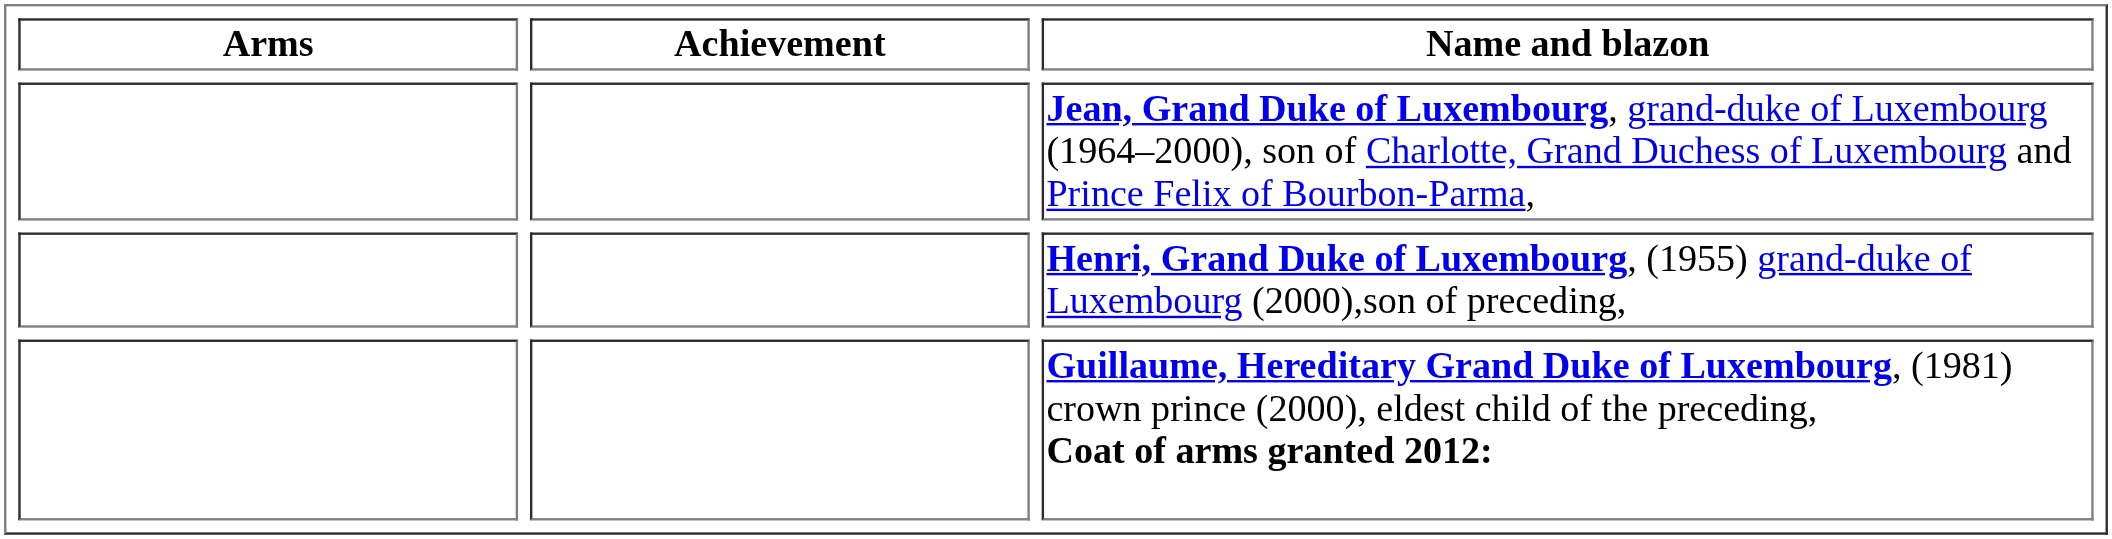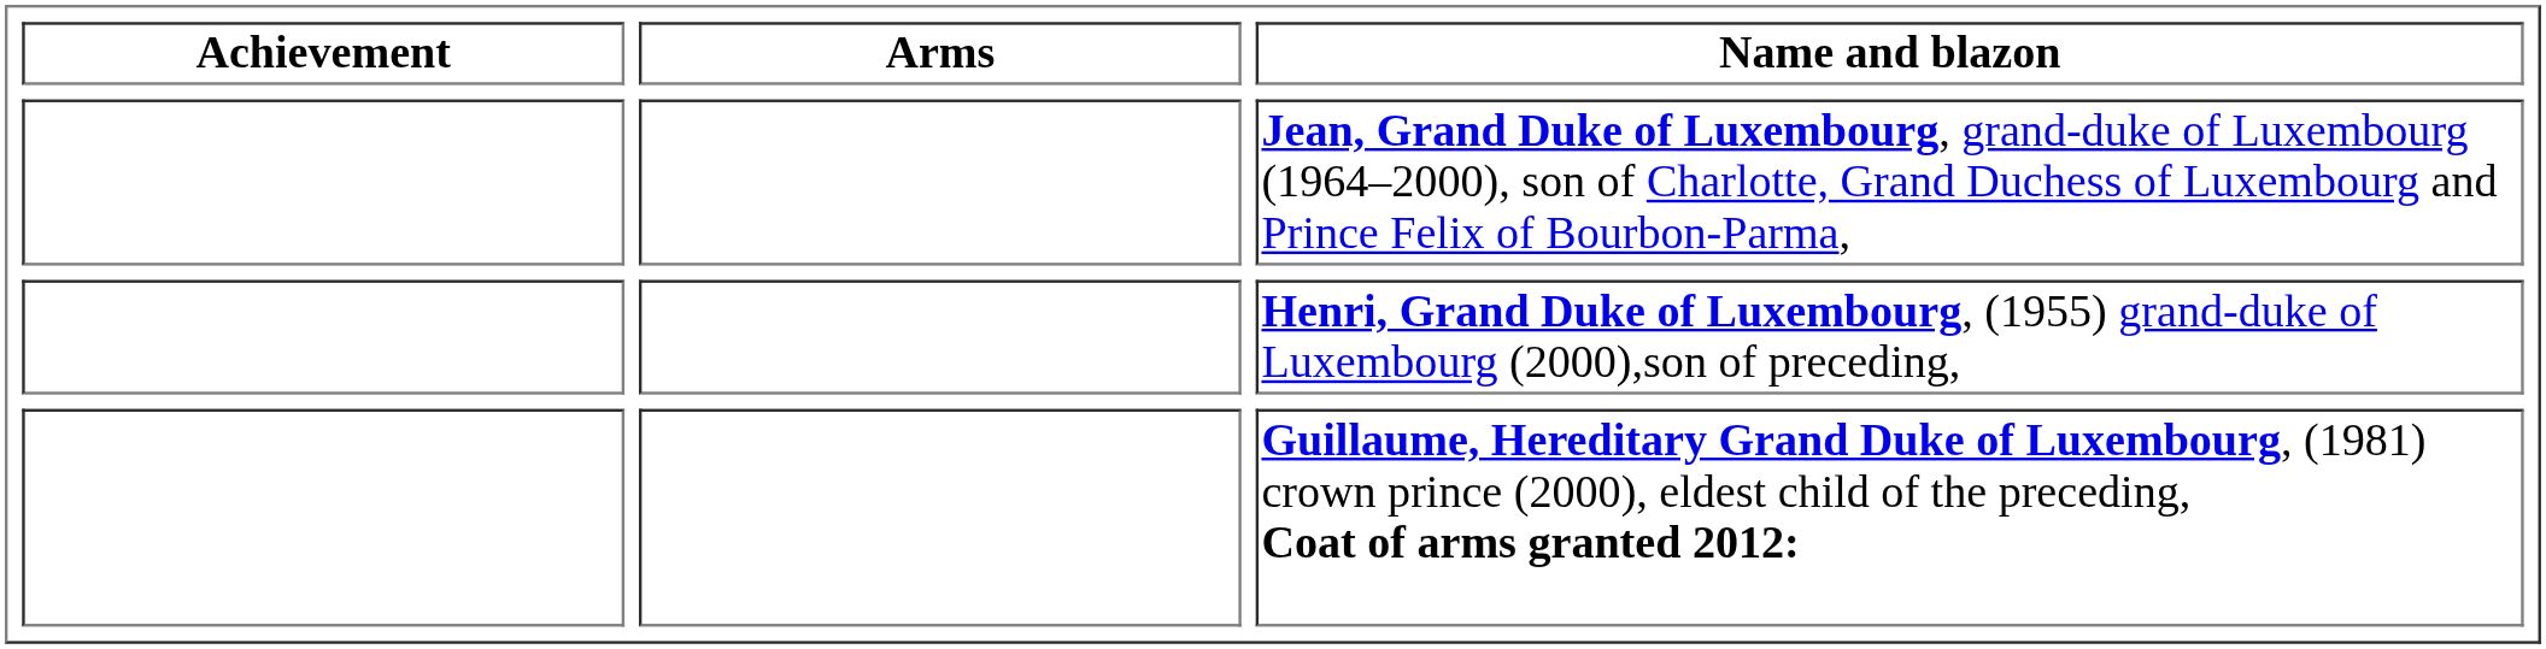columns swapped: Achievement <-> Arms
